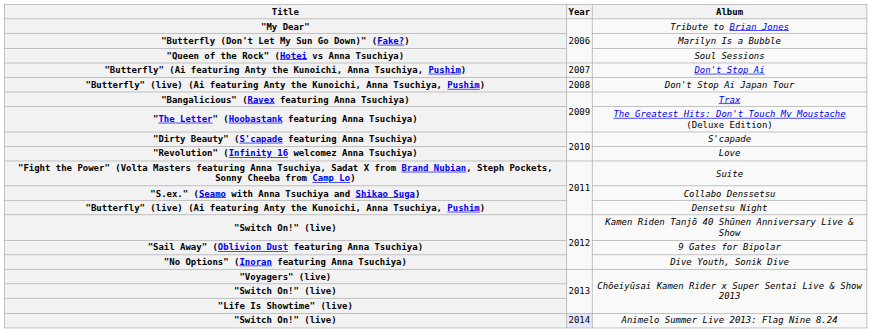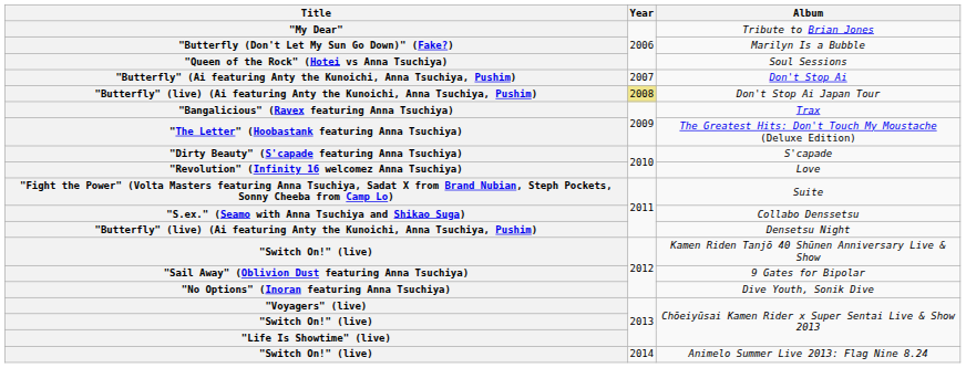Don't Stop Ai Japan Tour | Year: no background -> khaki background
Animelo Summer Live 2013: Flag Nine 8.24 | Year: lavender background -> no background
